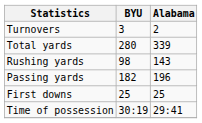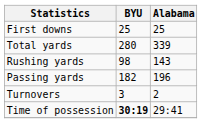rows swapped: First downs <-> Turnovers
Time of possession | BYU: normal -> bold
